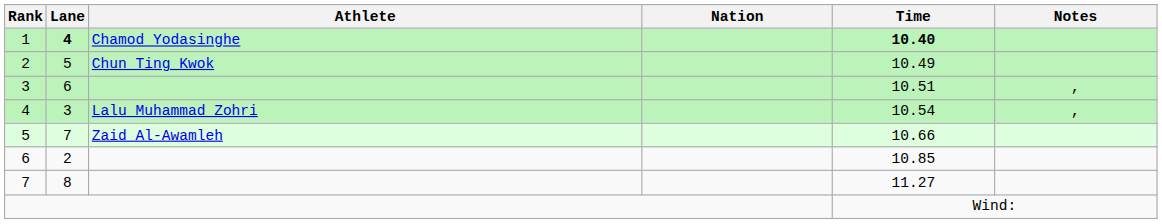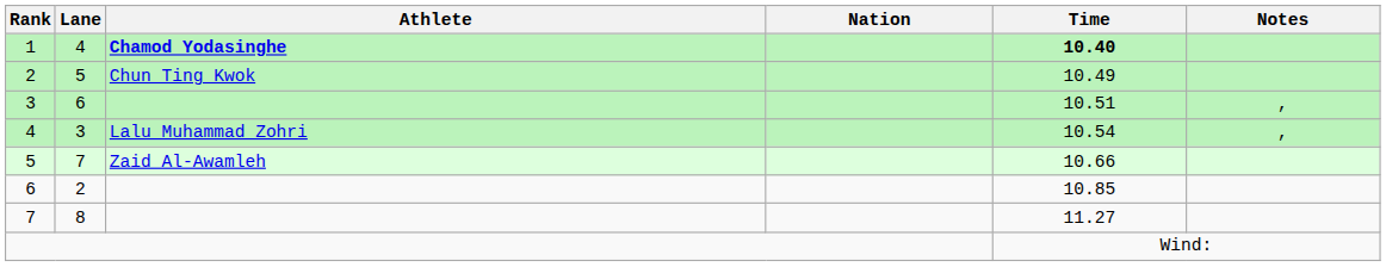1 | Lane: bold -> normal
1 | Athlete: normal -> bold
